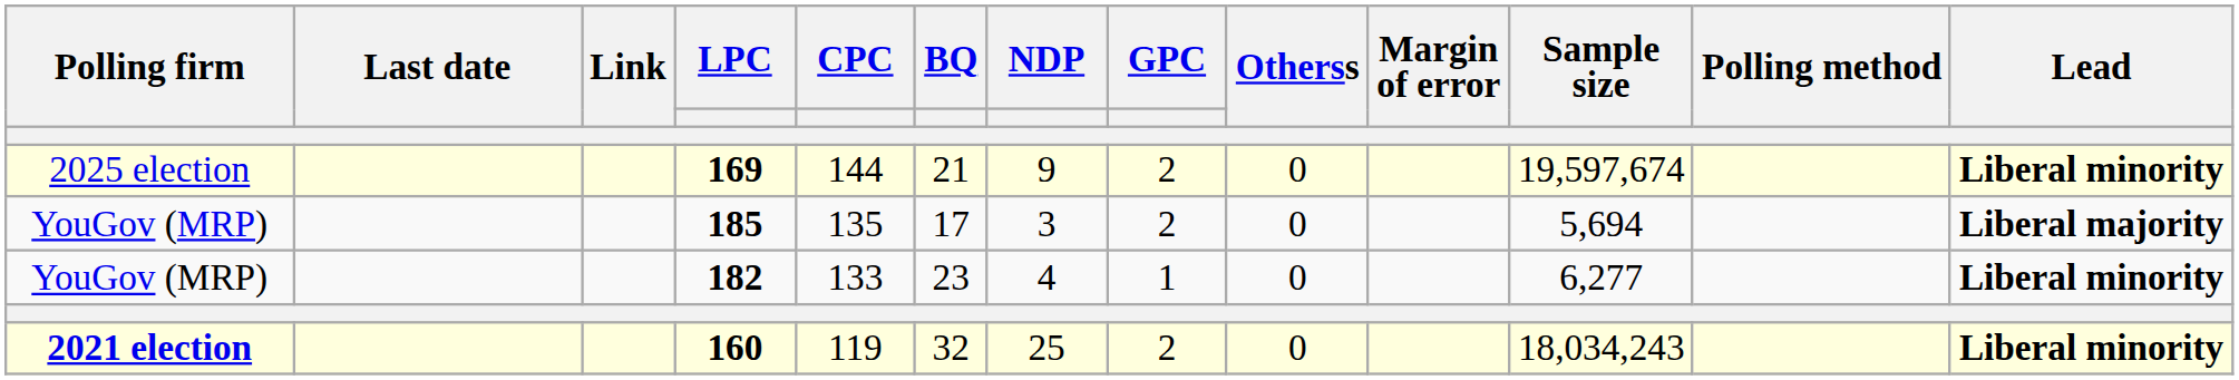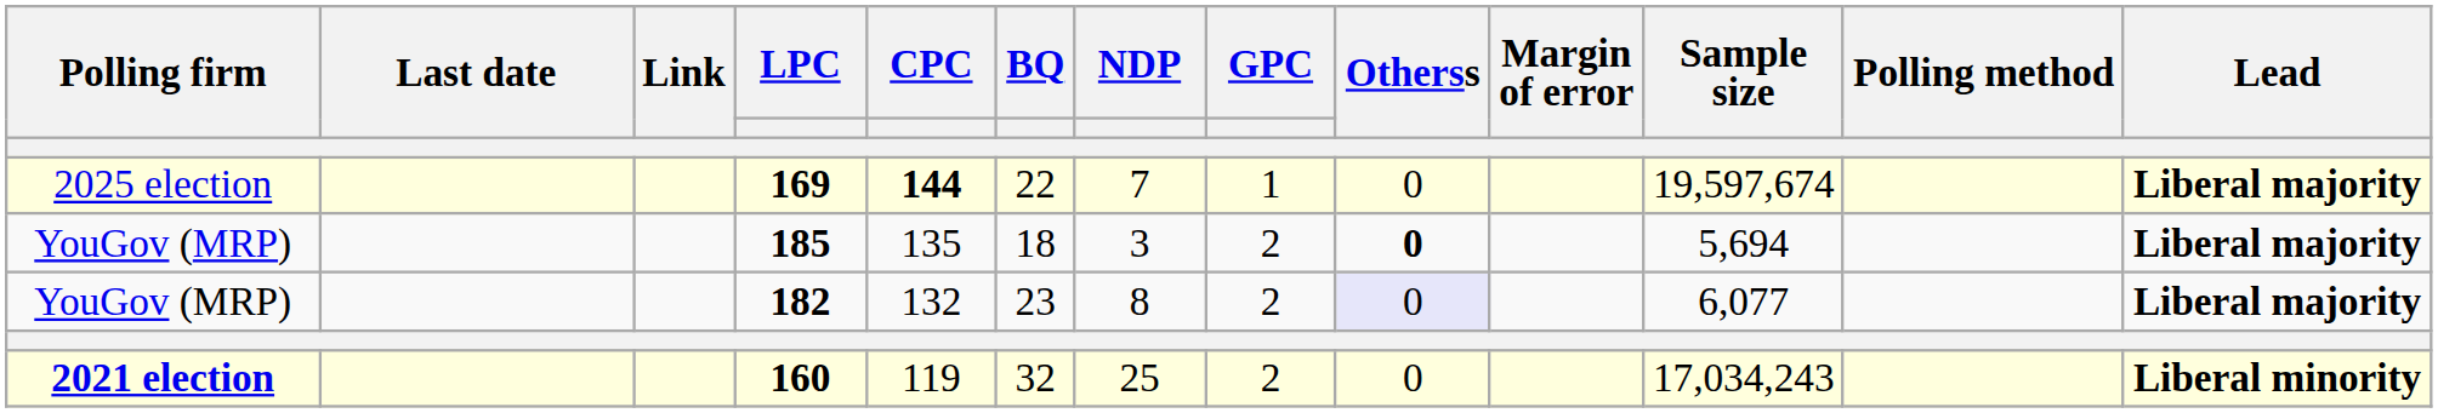169 | CPC: normal -> bold
169 | BQ: 21 -> 22
169 | NDP: 9 -> 7
169 | GPC: 2 -> 1
169 | Lead: Liberal minority -> Liberal majority
185 | BQ: 17 -> 18
185 | Otherss: normal -> bold
182 | CPC: 133 -> 132
182 | NDP: 4 -> 8
182 | GPC: 1 -> 2
182 | Otherss: no background -> lavender background
182 | Sample size: 6,277 -> 6,077
182 | Lead: Liberal minority -> Liberal majority
160 | Sample size: 18,034,243 -> 17,034,243
